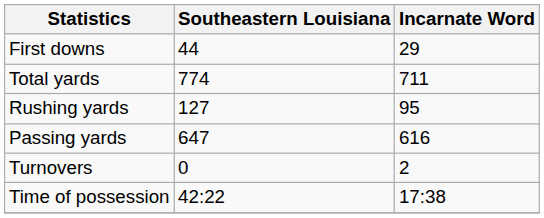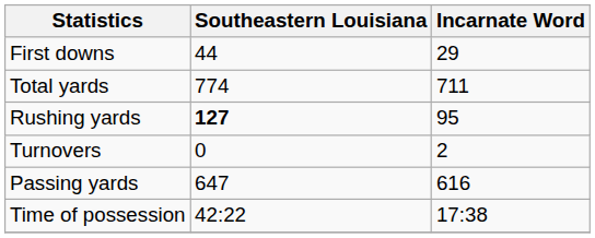Rushing yards | Southeastern Louisiana: normal -> bold
rows swapped: Passing yards <-> Turnovers
